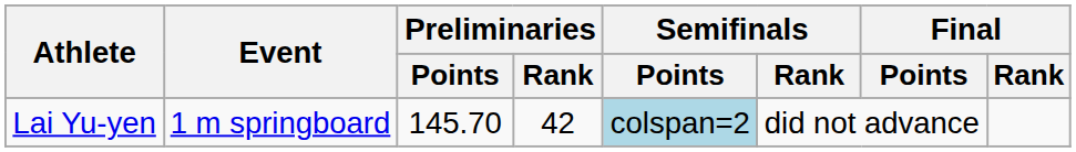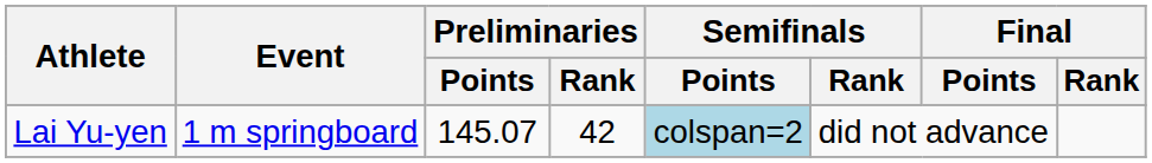Lai Yu-yen | Preliminaries / Points: 145.70 -> 145.07
